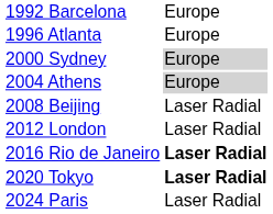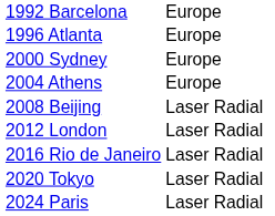2000 Sydney | column 2: lightgrey background -> no background
2004 Athens | column 2: lightgrey background -> no background
2016 Rio de Janeiro | column 2: bold -> normal
2020 Tokyo | column 2: bold -> normal
